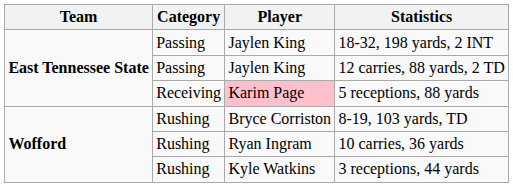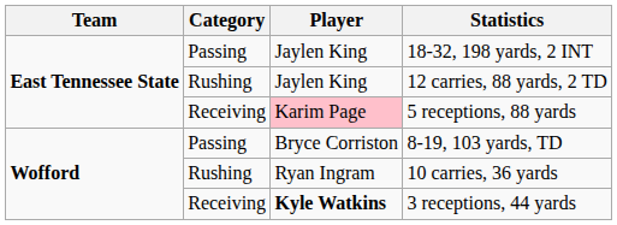12 carries, 88 yards, 2 TD | Category: Passing -> Rushing
8-19, 103 yards, TD | Category: Rushing -> Passing
3 receptions, 44 yards | Category: Rushing -> Receiving
3 receptions, 44 yards | Player: normal -> bold
